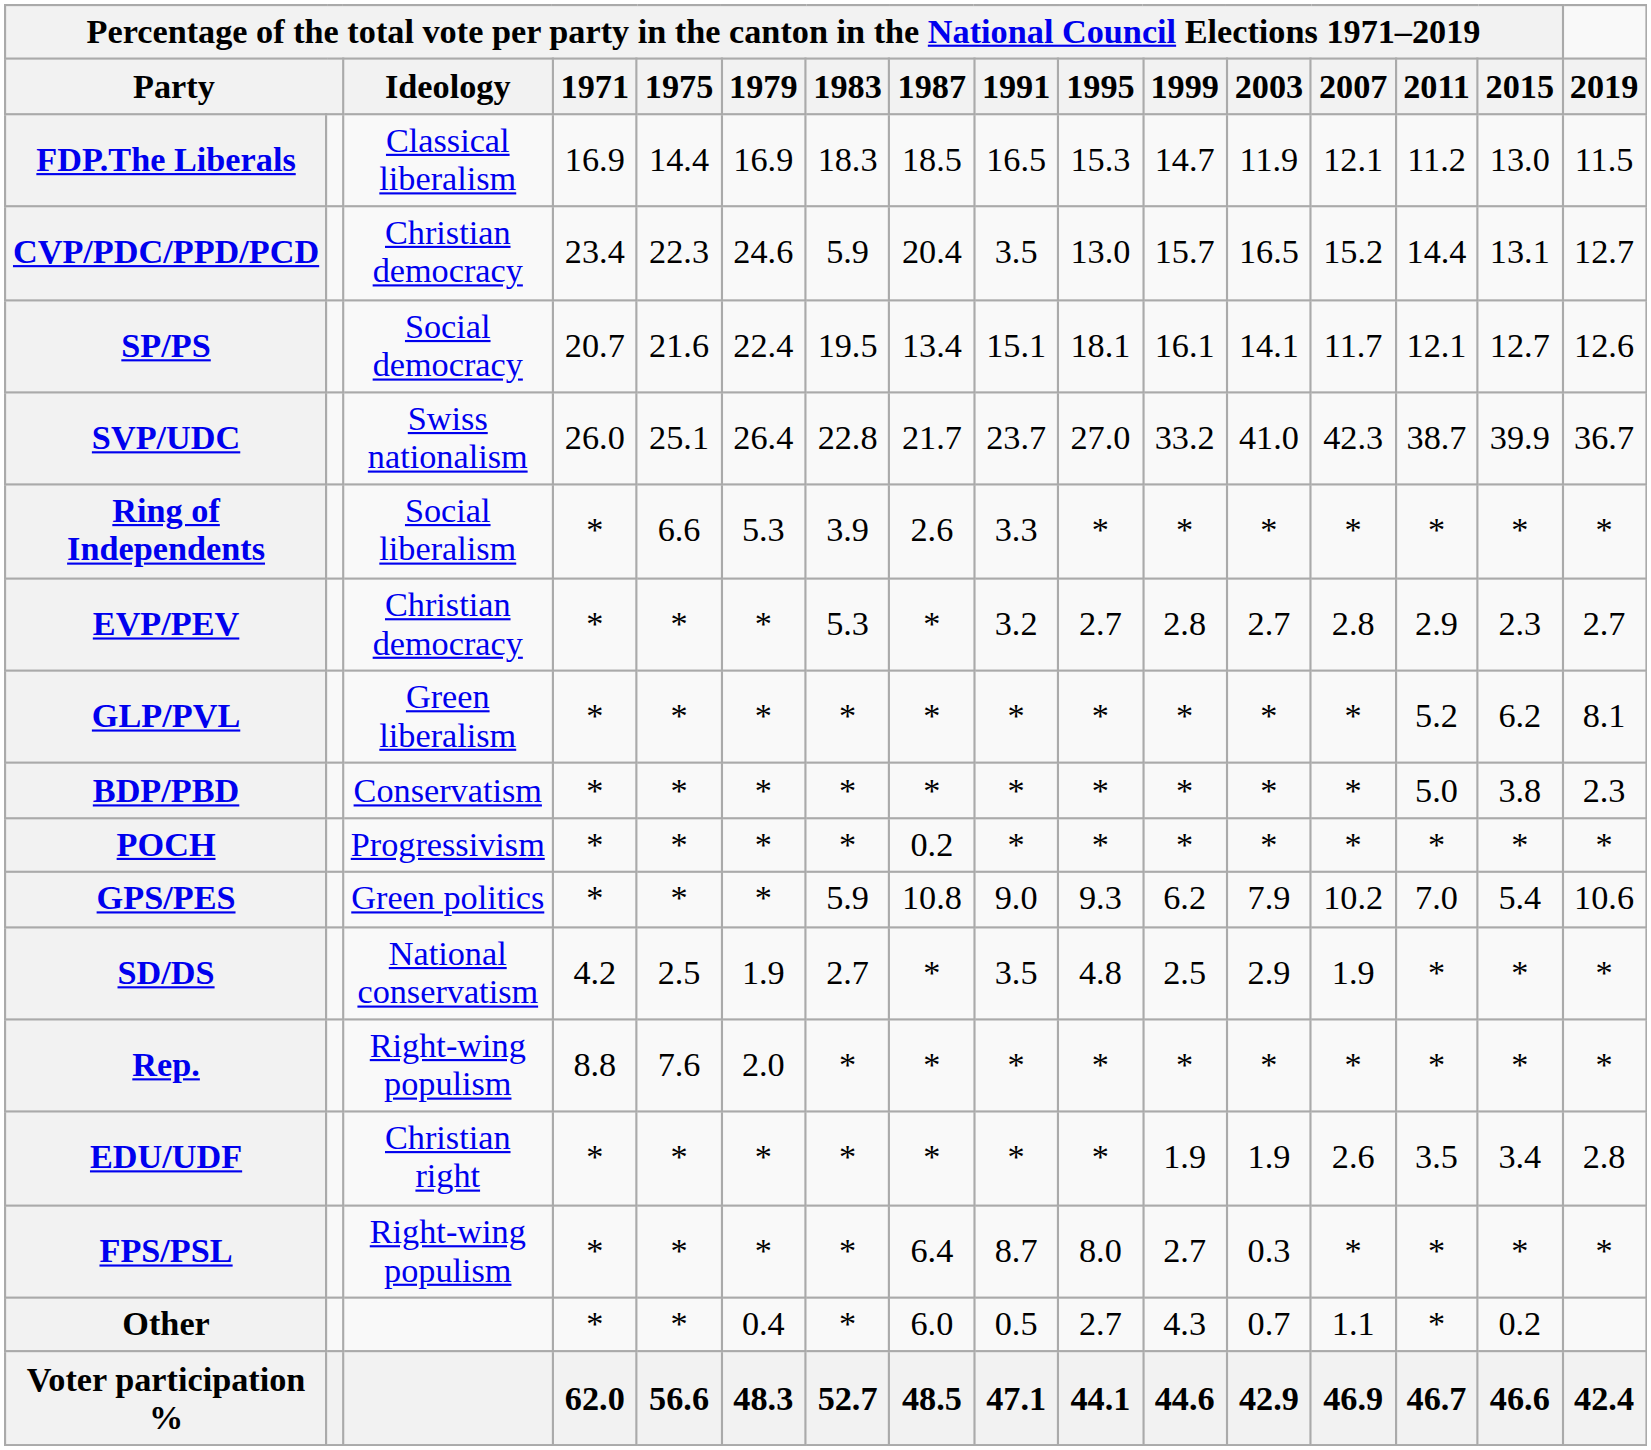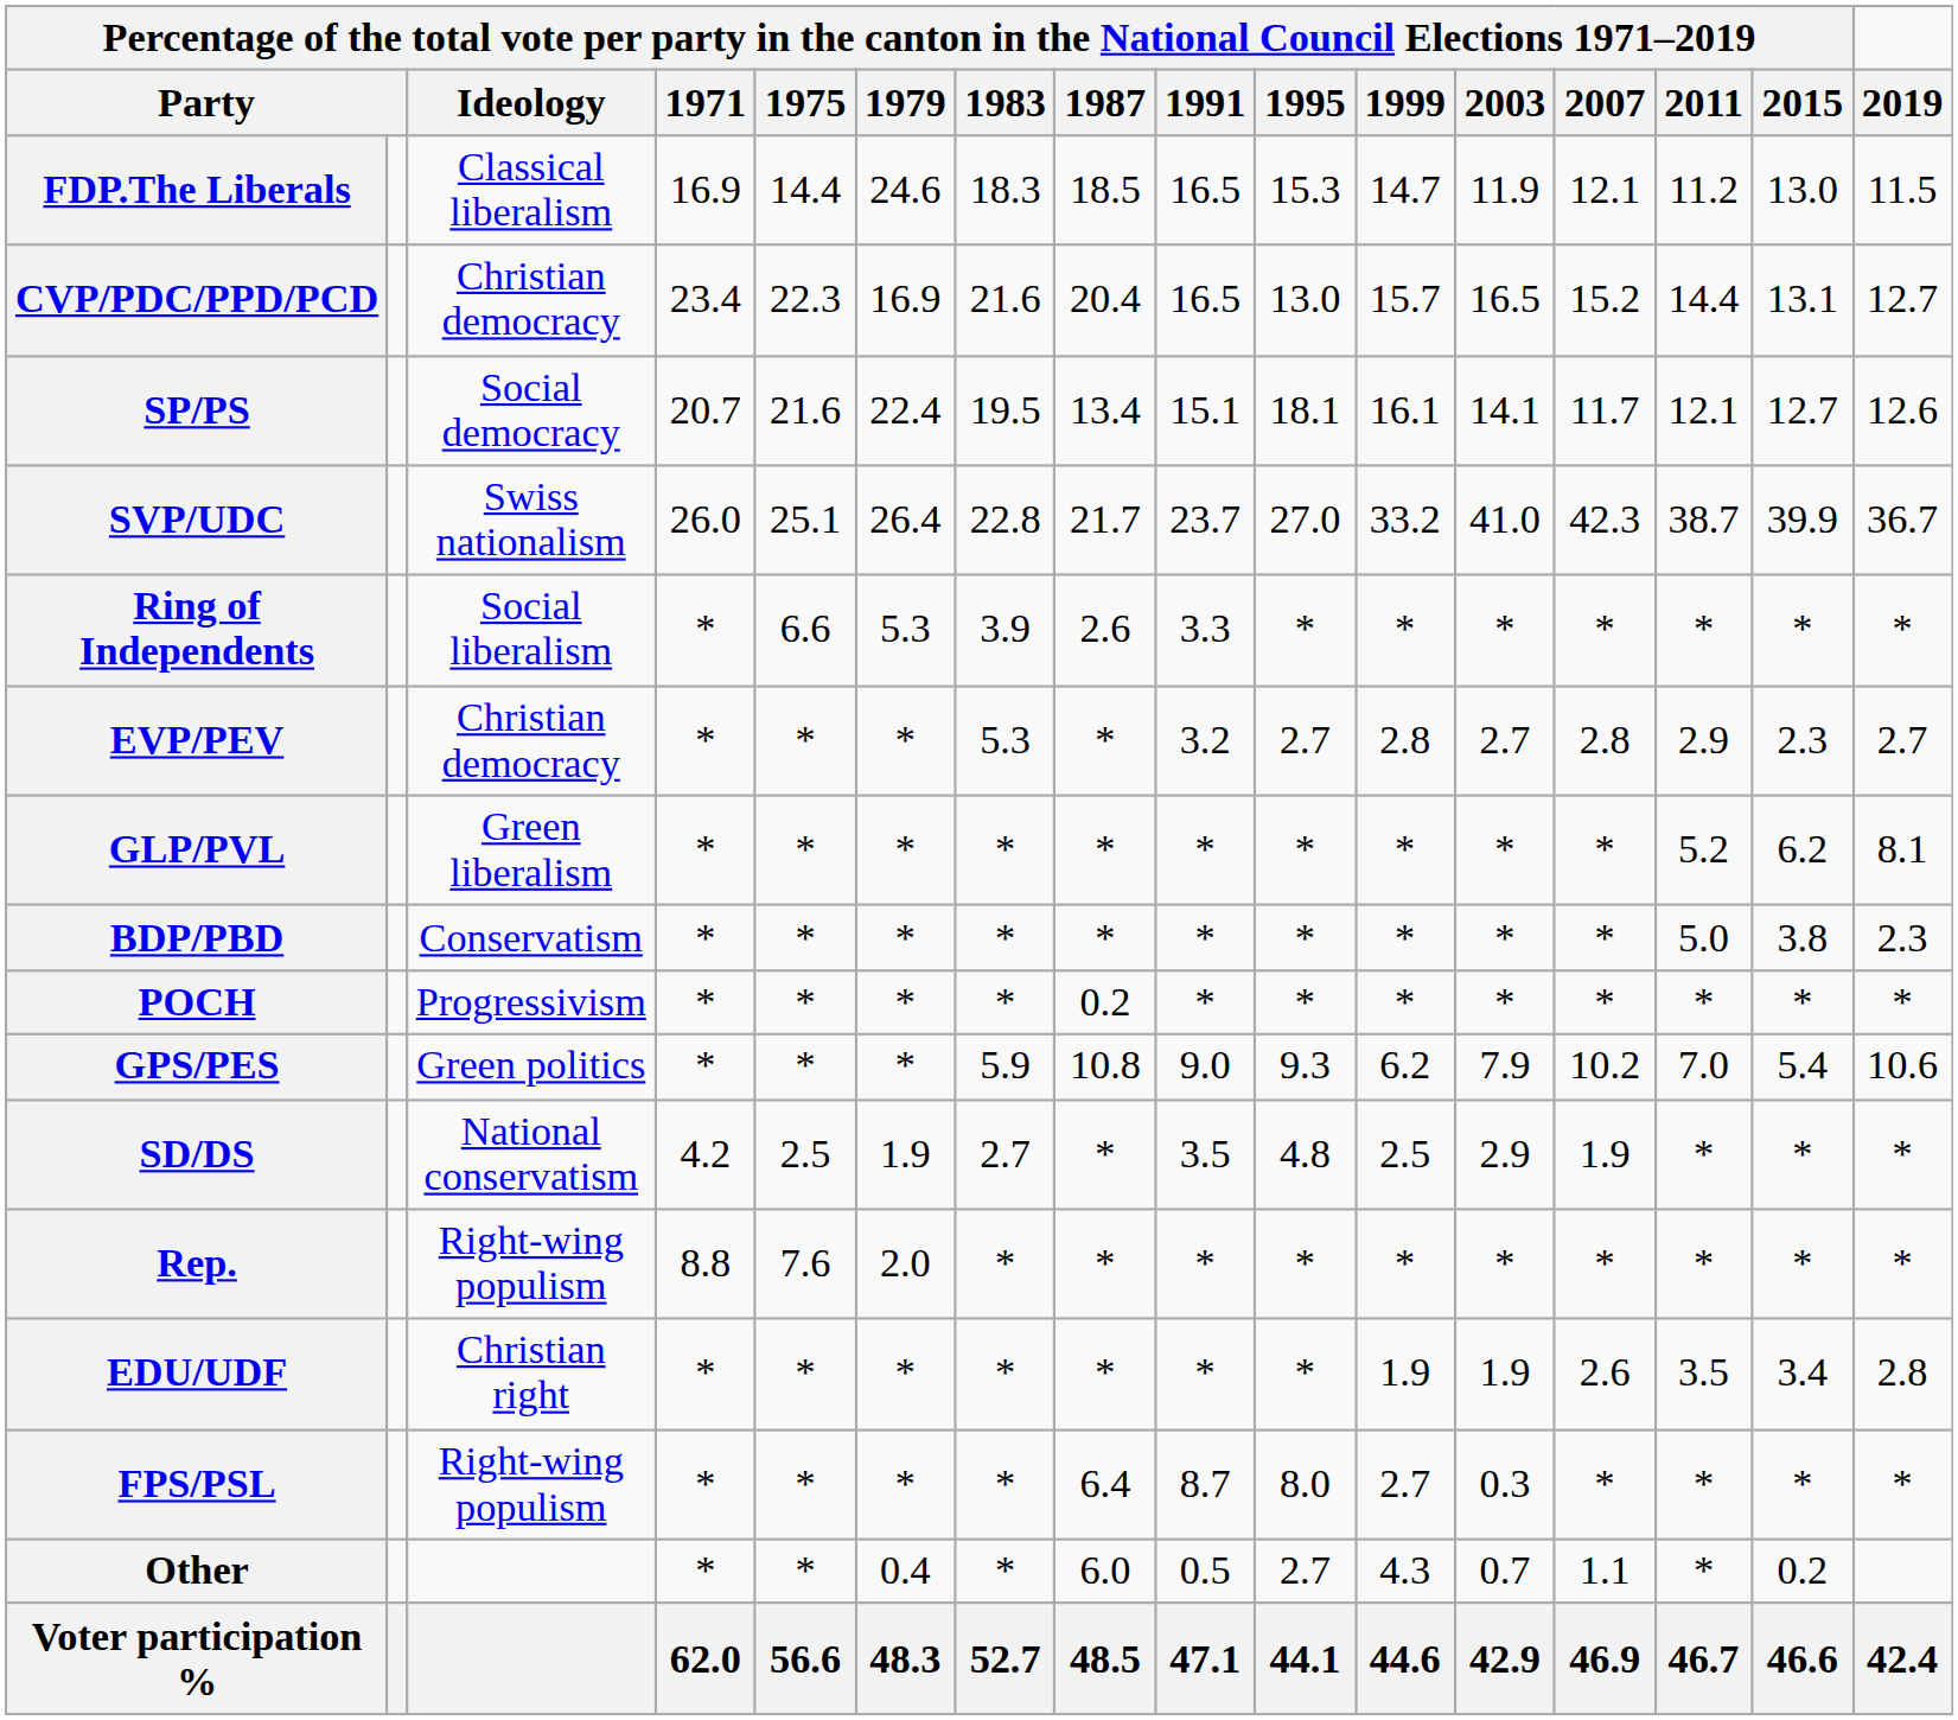FDP.The Liberals | column 6: 16.9 -> 24.6
CVP/PDC/PPD/PCD | column 6: 24.6 -> 16.9
CVP/PDC/PPD/PCD | column 7: 5.9 -> 21.6
CVP/PDC/PPD/PCD | column 9: 3.5 -> 16.5
